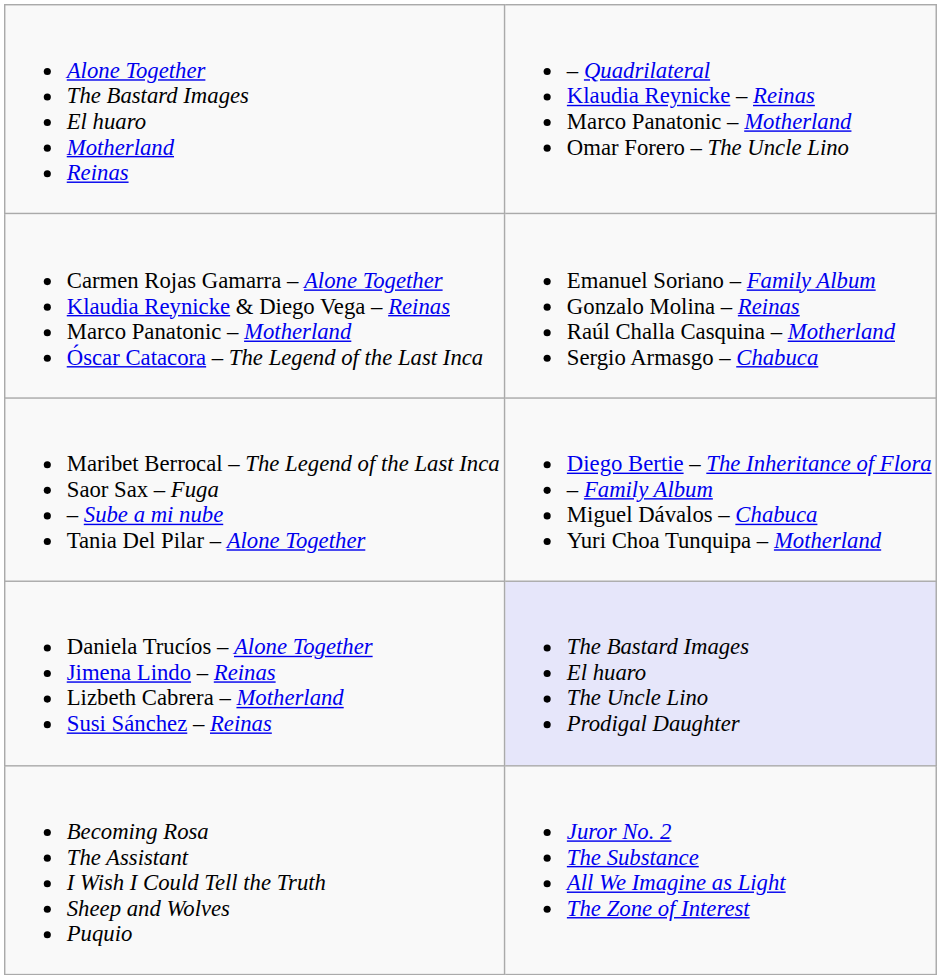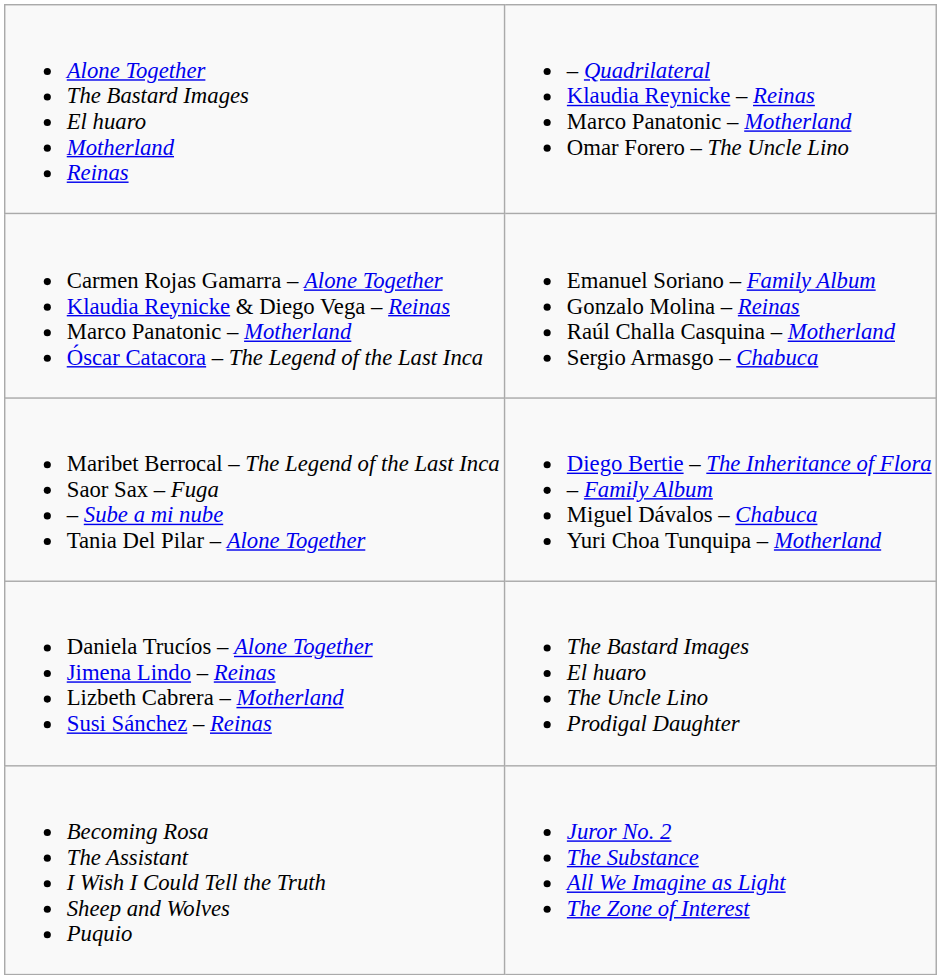row 4 | column 2: lavender background -> no background
